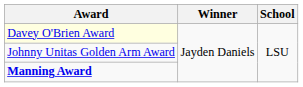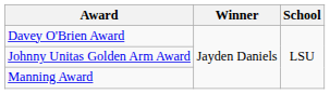Davey O'Brien Award | Award: lightyellow background -> no background
Manning Award | Award: bold -> normal
